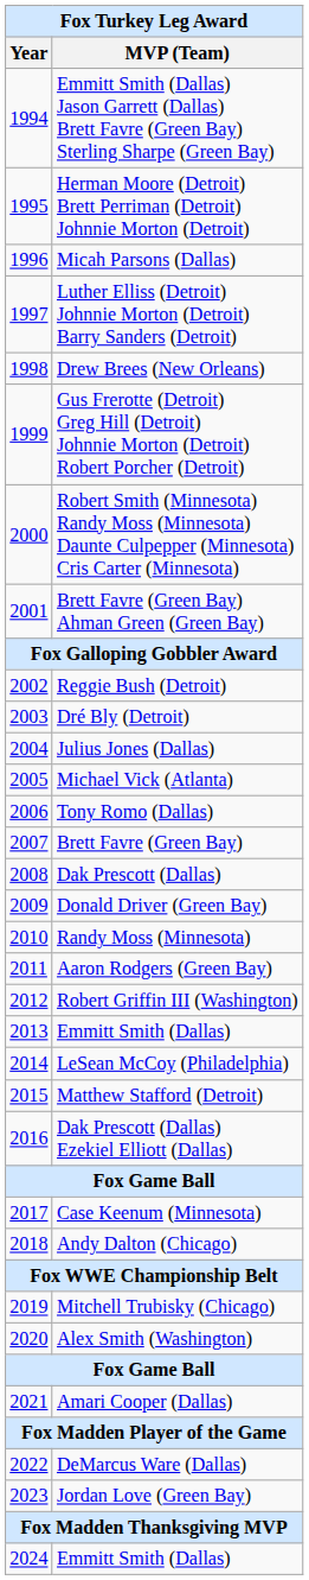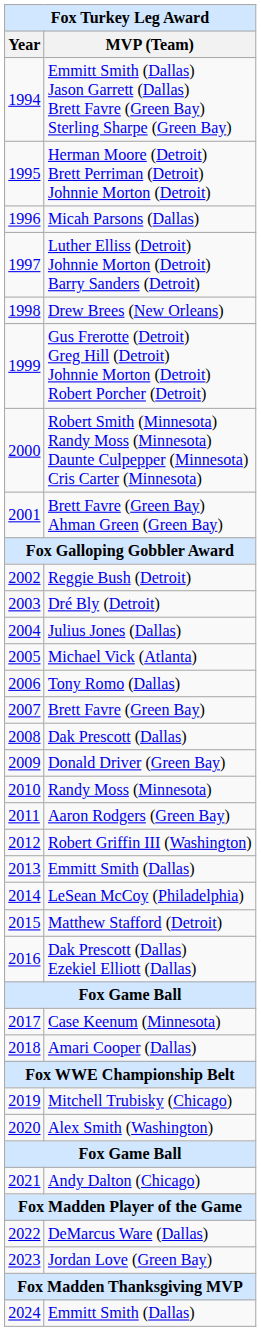row 29 | MVP (Team): Andy Dalton (Chicago) -> Amari Cooper (Dallas)
row 34 | MVP (Team): Amari Cooper (Dallas) -> Andy Dalton (Chicago)
